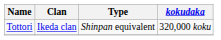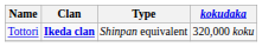Tottori | Clan: normal -> bold
